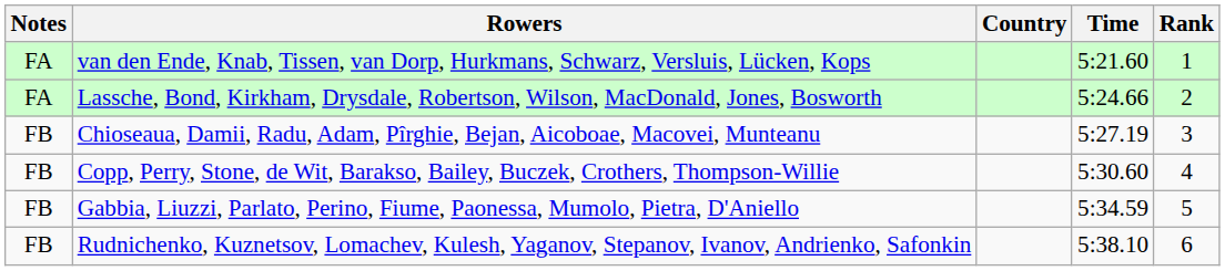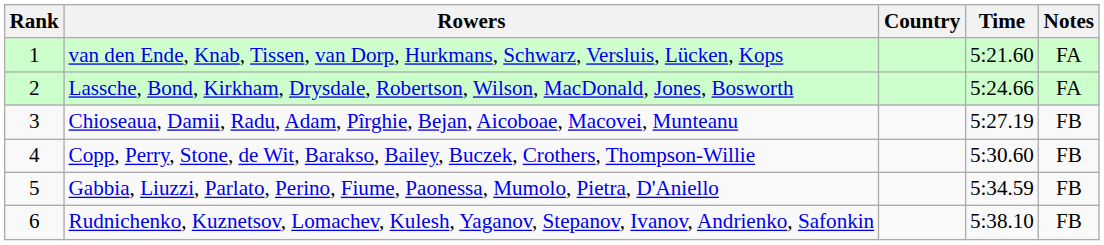columns swapped: Rank <-> Notes
